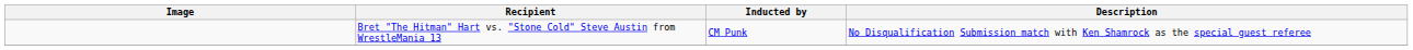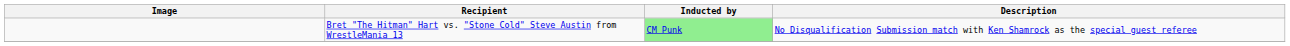row 2 | Inducted by: no background -> lightgreen background
